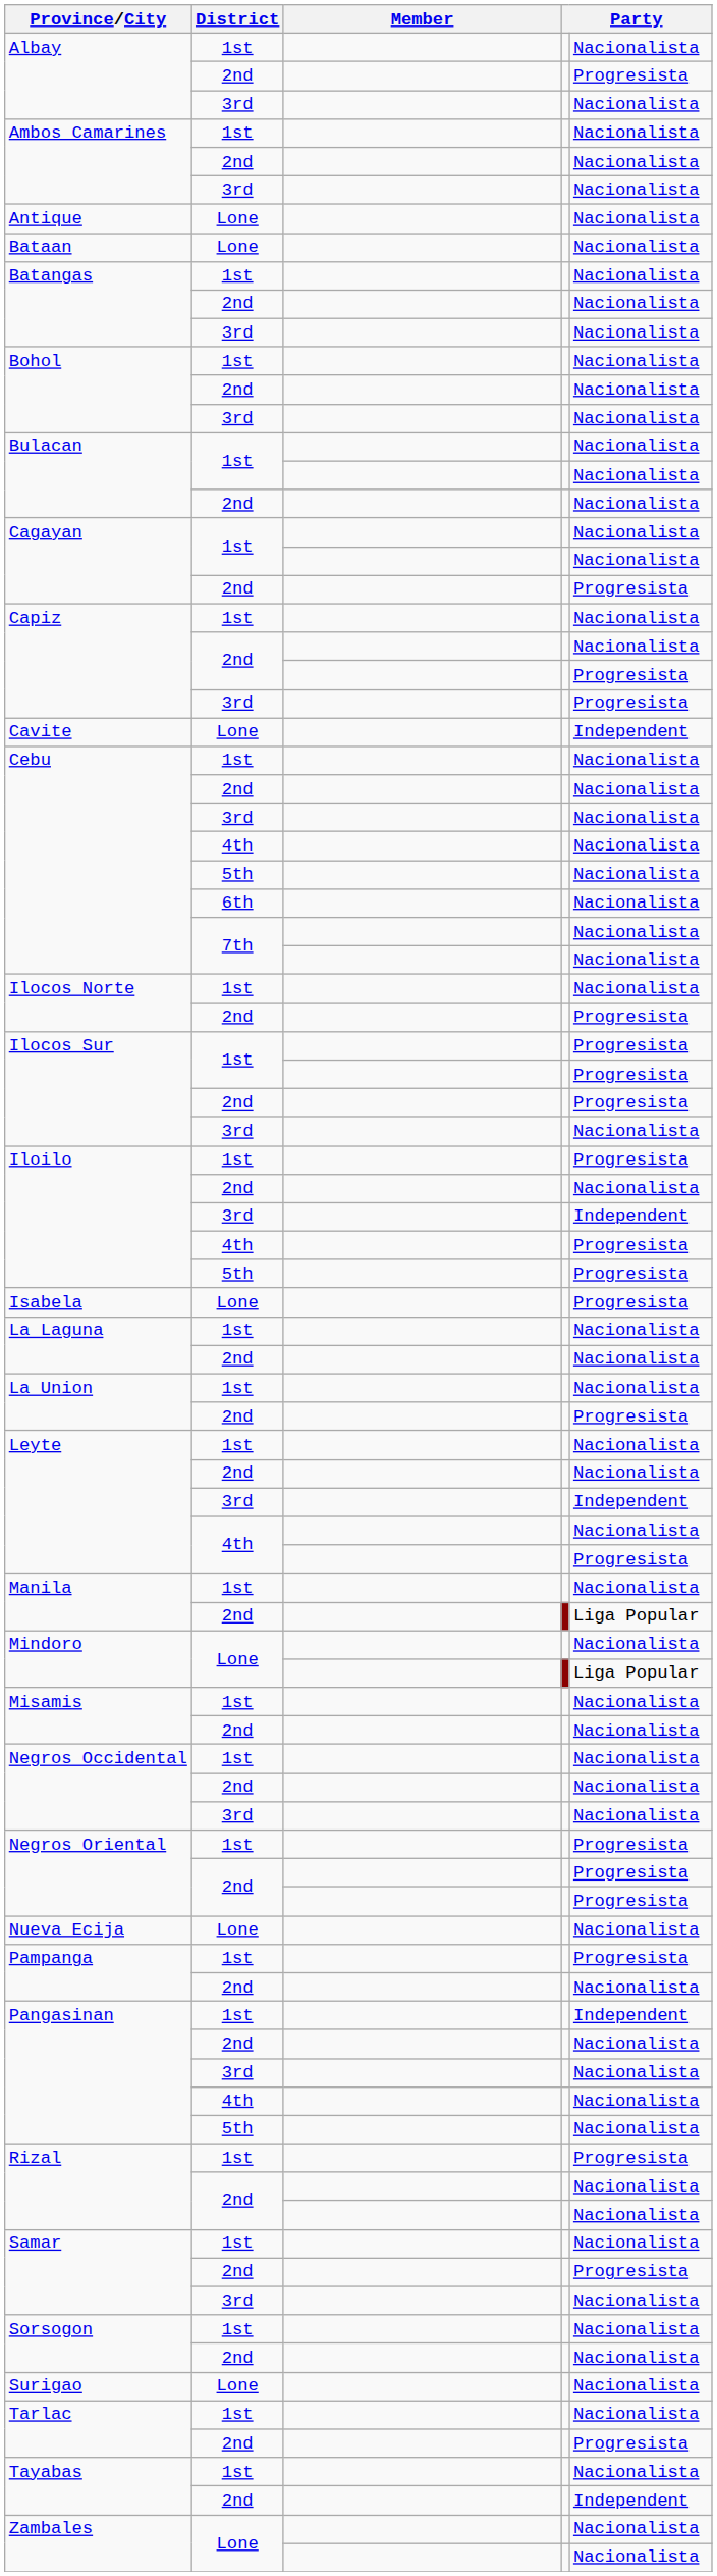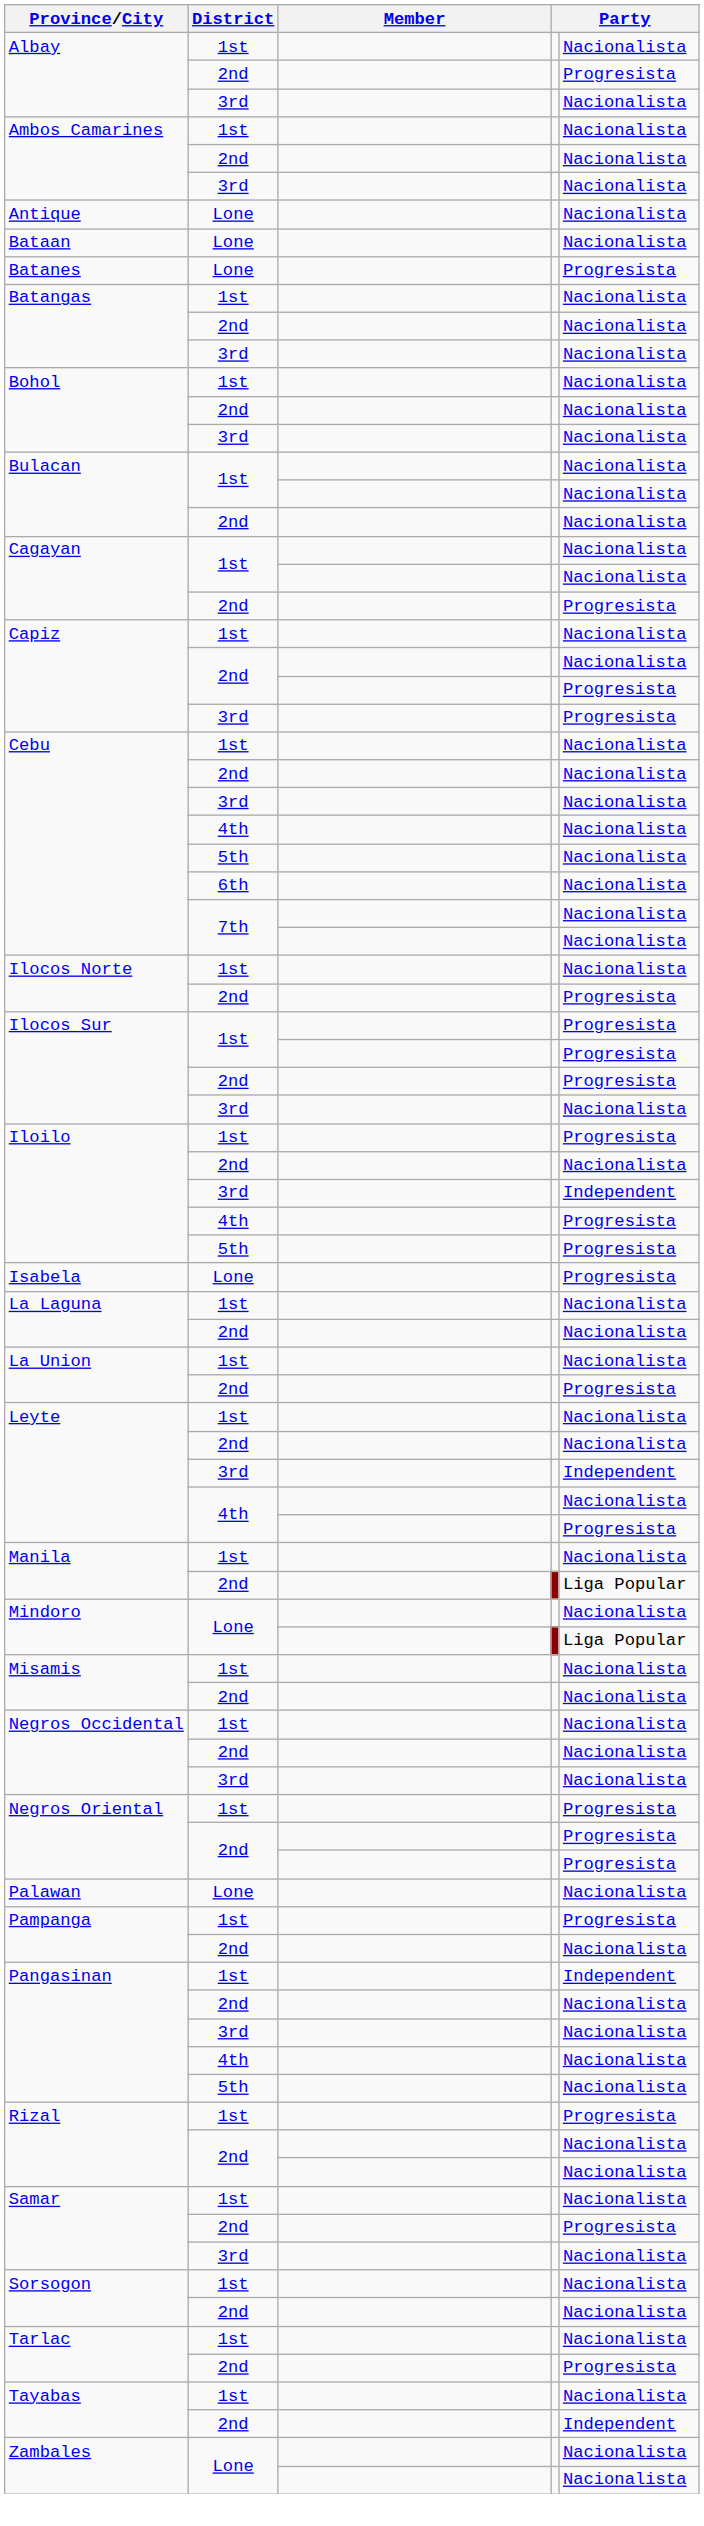+ row: Batanes | Lone | Progresista
- row: Cavite | Lone | Independent
- row: Nueva Ecija | Lone | Nacionalista
+ row: Palawan | Lone | Nacionalista
- row: Surigao | Lone | Nacionalista
